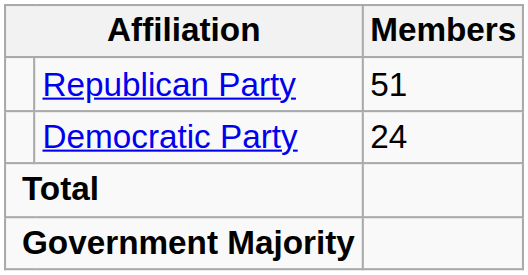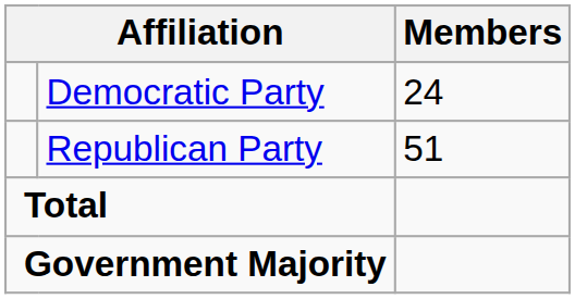rows swapped: Republican Party <-> Democratic Party
